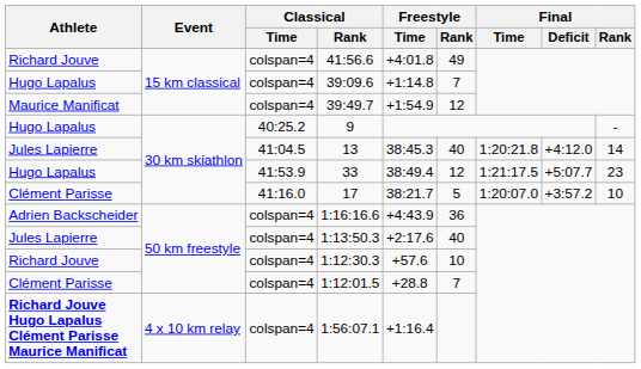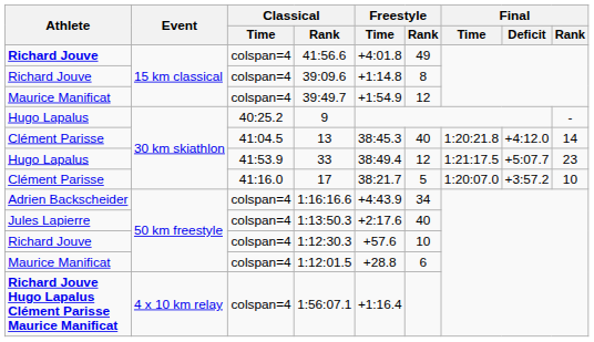41:56.6 | Athlete: normal -> bold
39:09.6 | Athlete: Hugo Lapalus -> Richard Jouve
39:09.6 | Freestyle / Rank: 7 -> 8
13 | Athlete: Jules Lapierre -> Clément Parisse
1:16:16.6 | Freestyle / Rank: 36 -> 34
1:12:01.5 | Athlete: Clément Parisse -> Maurice Manificat
1:12:01.5 | Freestyle / Rank: 7 -> 6
